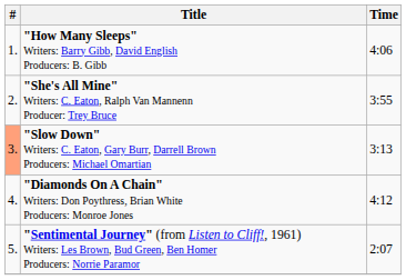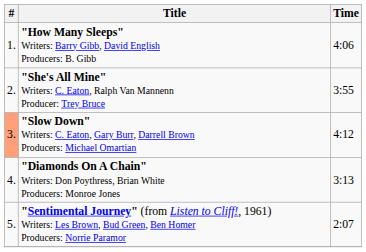row 4 | Time: 3:13 -> 4:12
row 5 | Time: 4:12 -> 3:13
